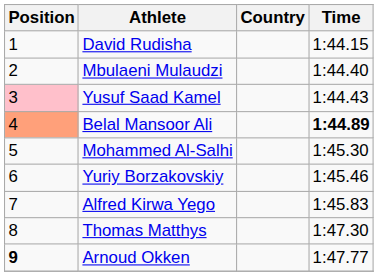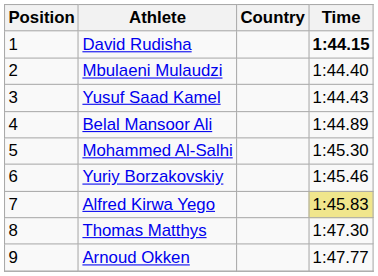David Rudisha | Time: normal -> bold
Yusuf Saad Kamel | Position: pink background -> no background
Belal Mansoor Ali | Position: lightsalmon background -> no background
Belal Mansoor Ali | Time: bold -> normal
Alfred Kirwa Yego | Time: no background -> khaki background
Arnoud Okken | Position: bold -> normal
